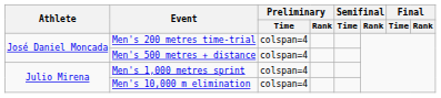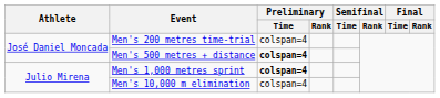Men's 500 metres + distance | Preliminary / Time: normal -> bold
Men's 1,000 metres sprint | Preliminary / Time: normal -> bold
